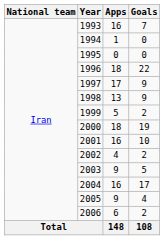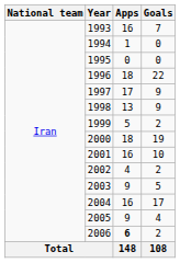2006 | Apps: normal -> bold
